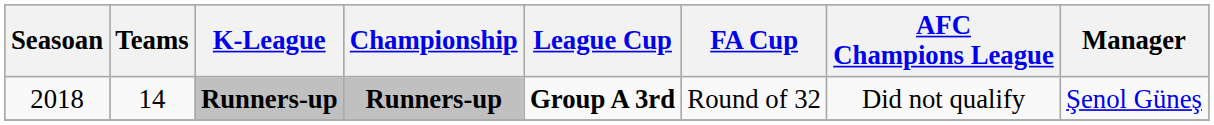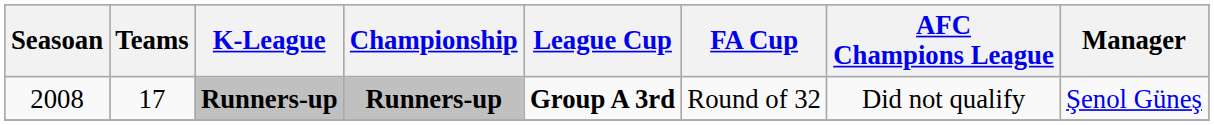row 2 | Seasoan: 2018 -> 2008
row 2 | Teams: 14 -> 17
